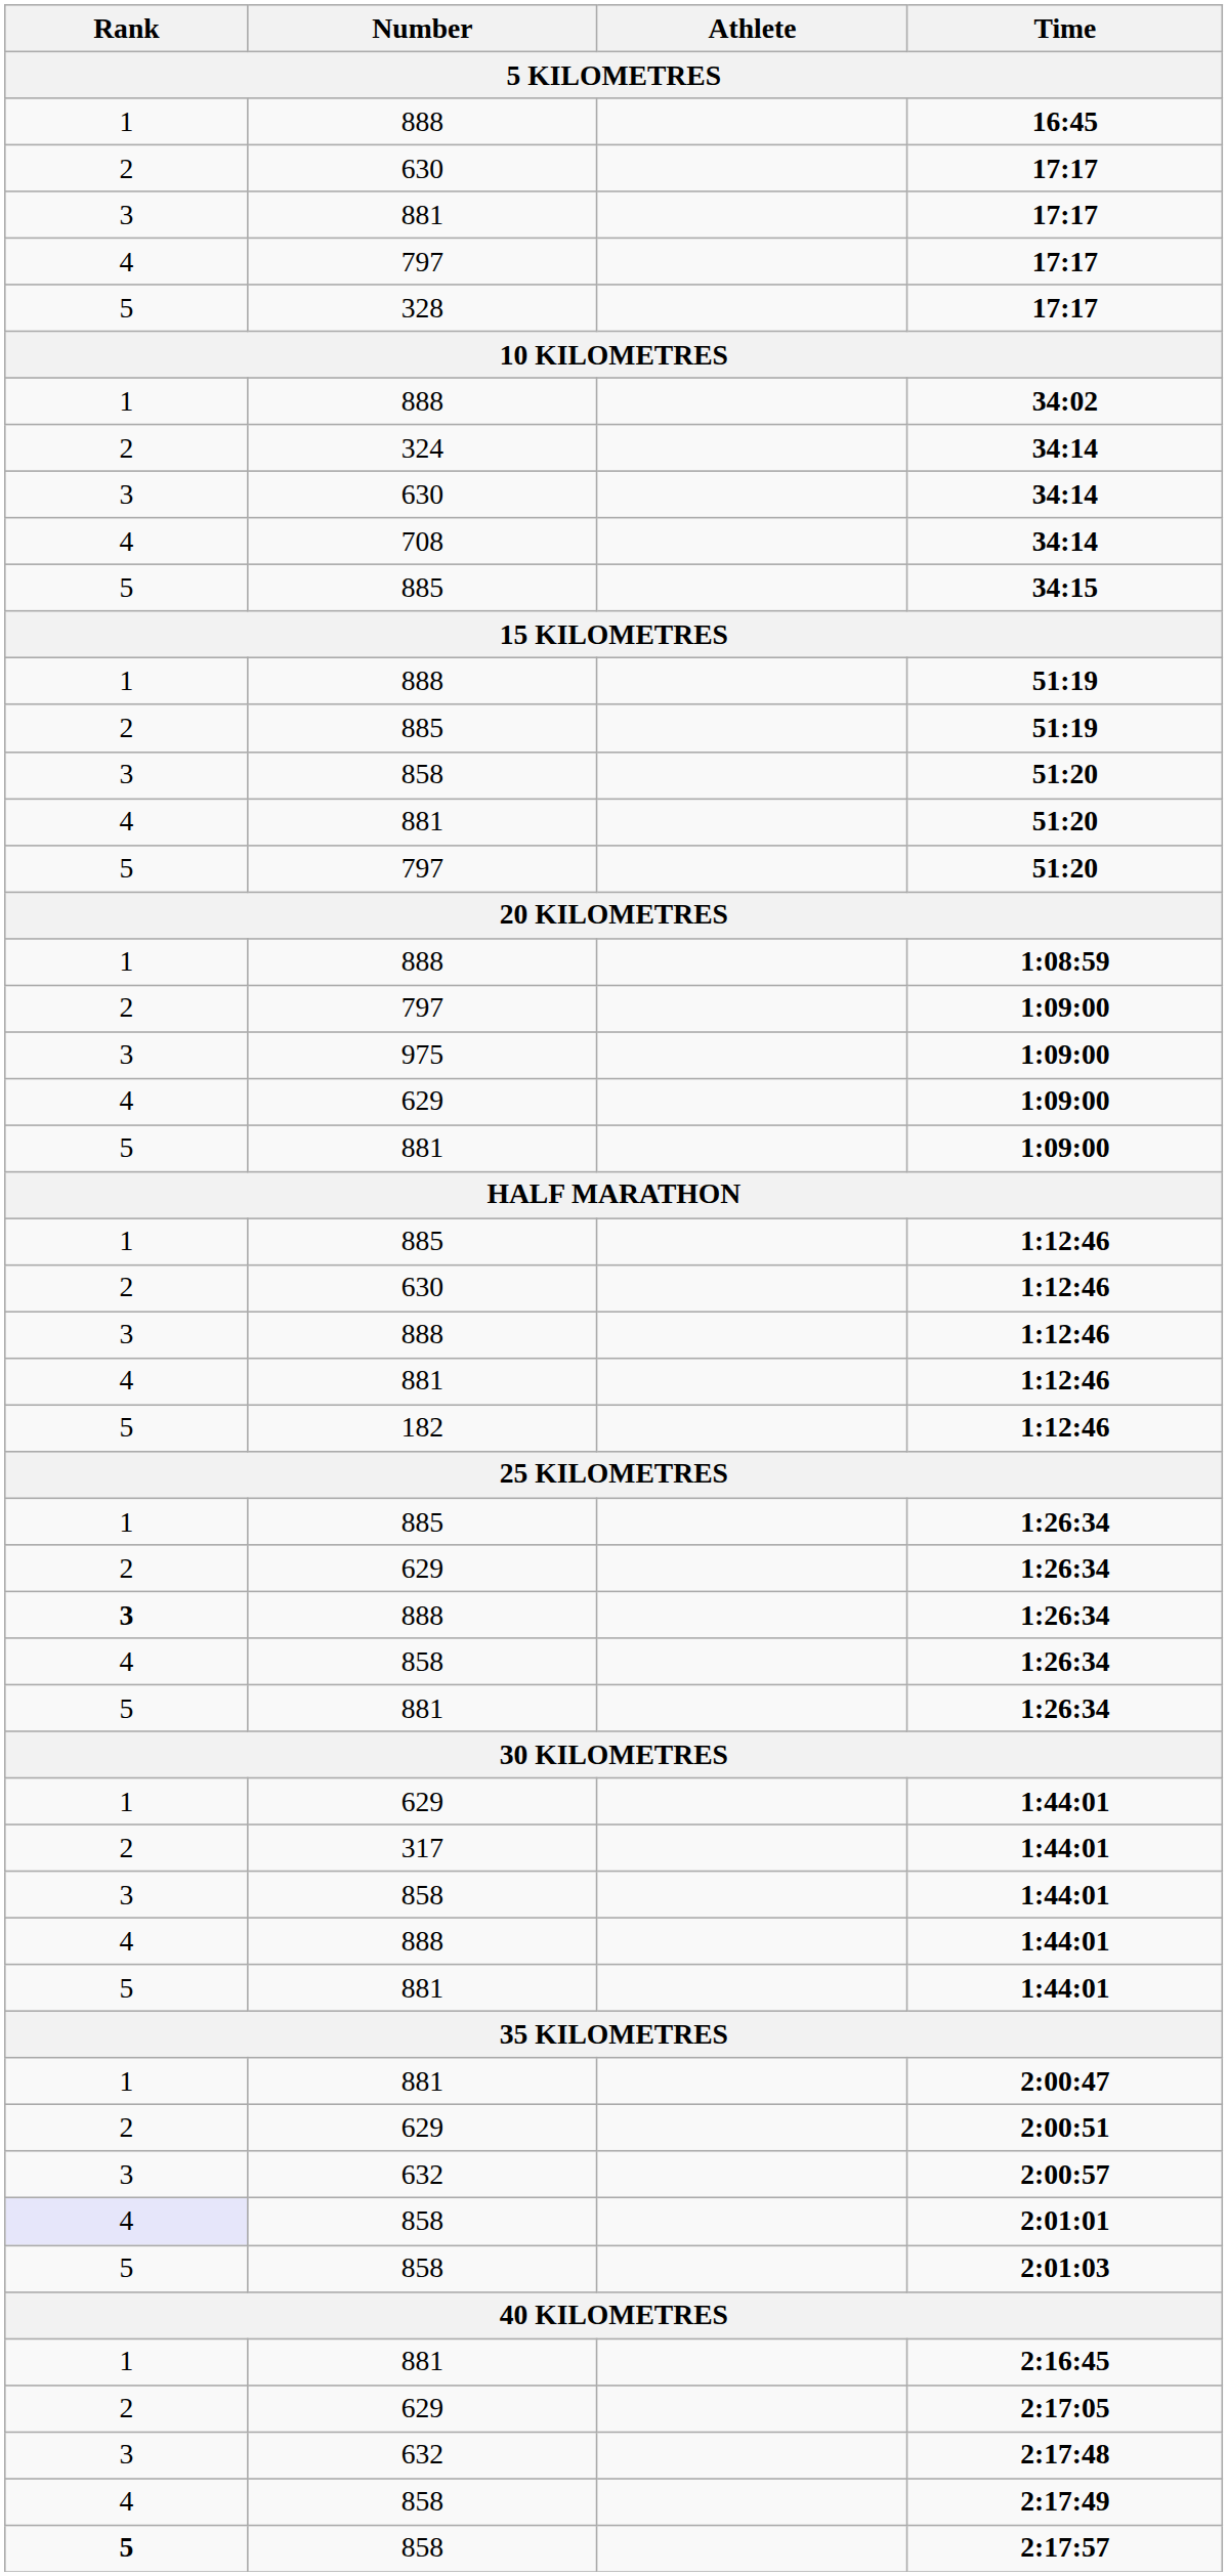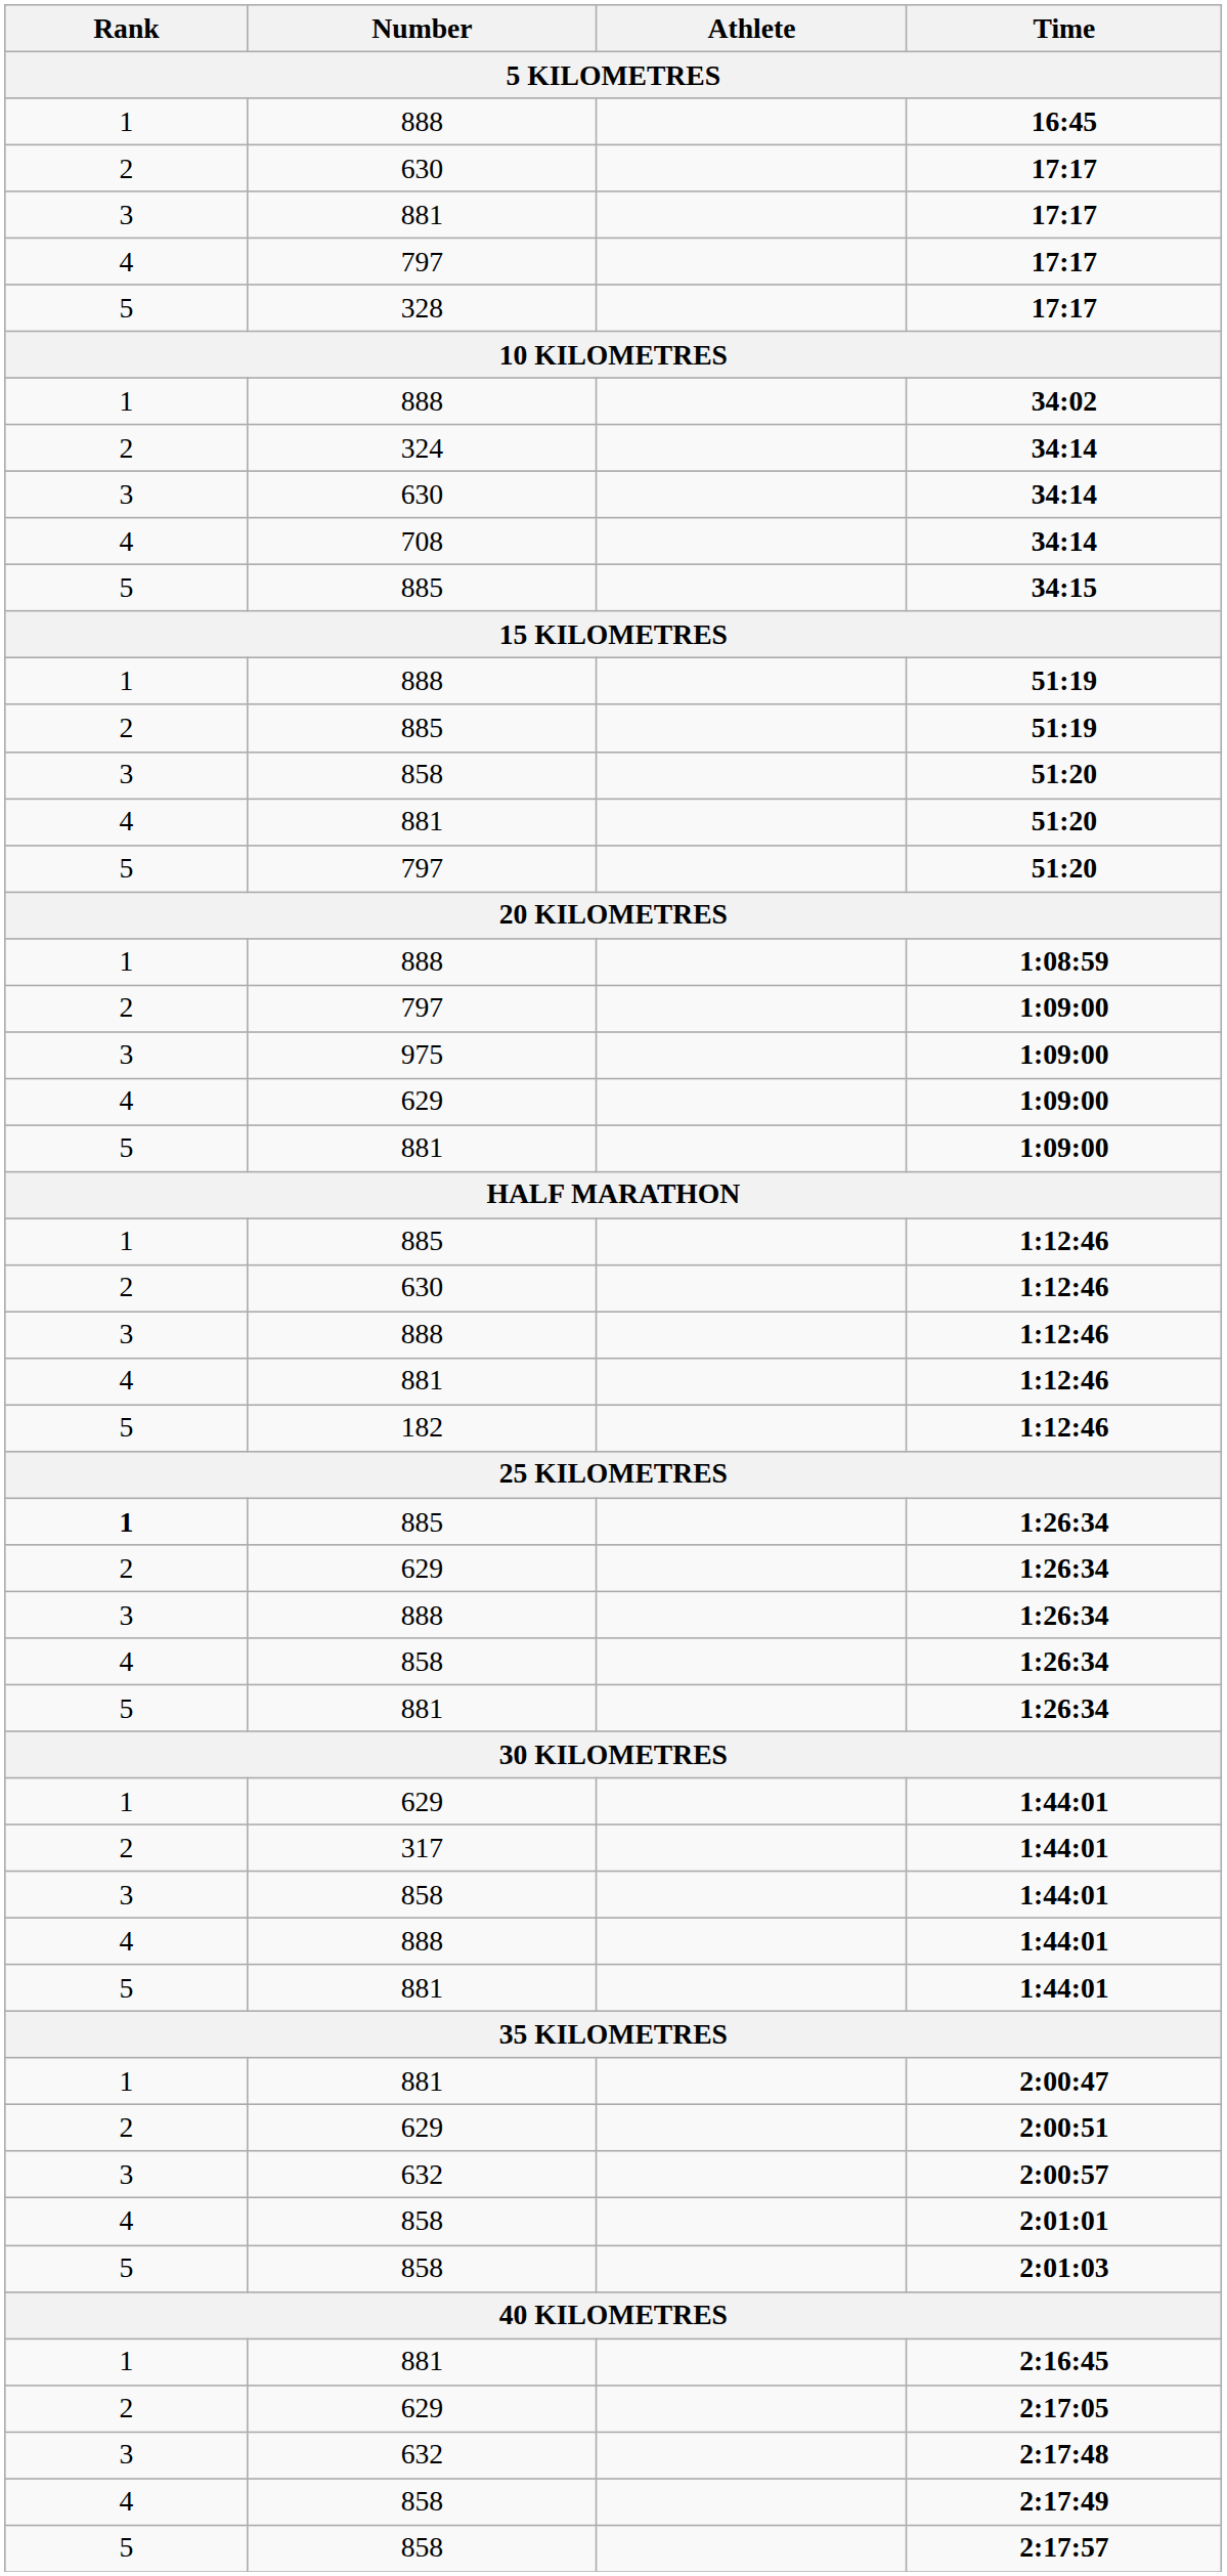885 / 1:26:34 | Rank: normal -> bold
888 / 1:26:34 | Rank: bold -> normal
2:01:01 | Rank: lavender background -> no background
2:17:57 | Rank: bold -> normal
